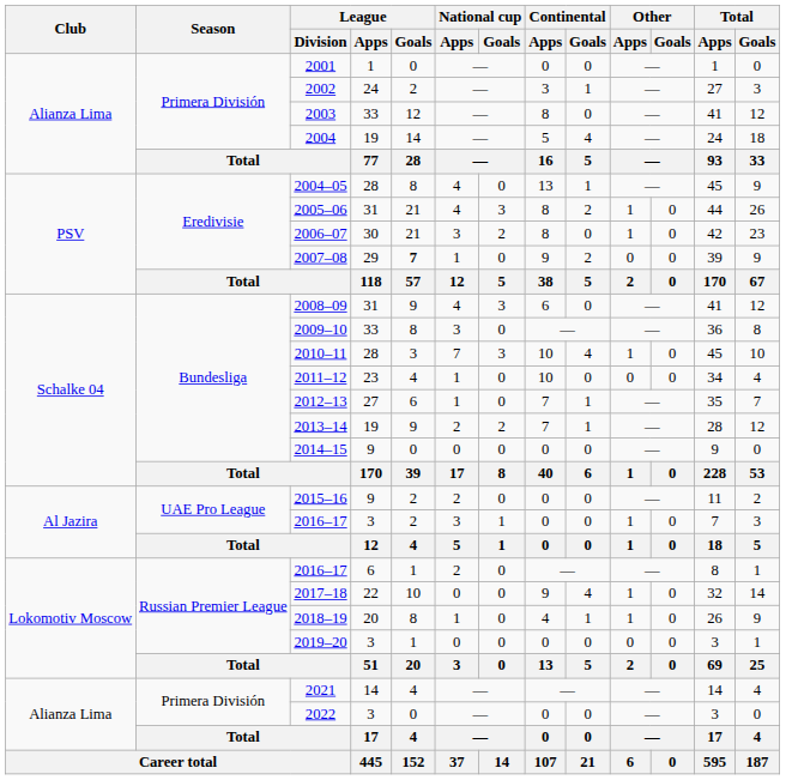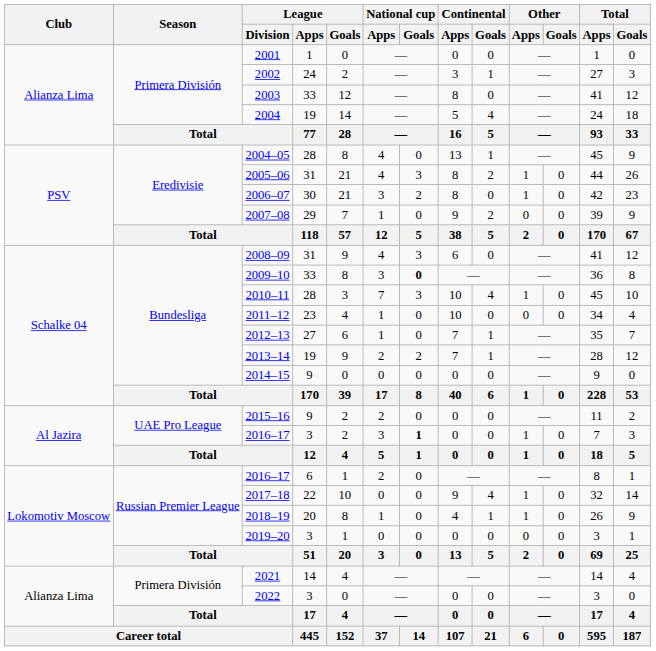2007–08 | League / Goals: bold -> normal
2009–10 | National cup / Goals: normal -> bold
2016–17 / 3 | National cup / Goals: normal -> bold
